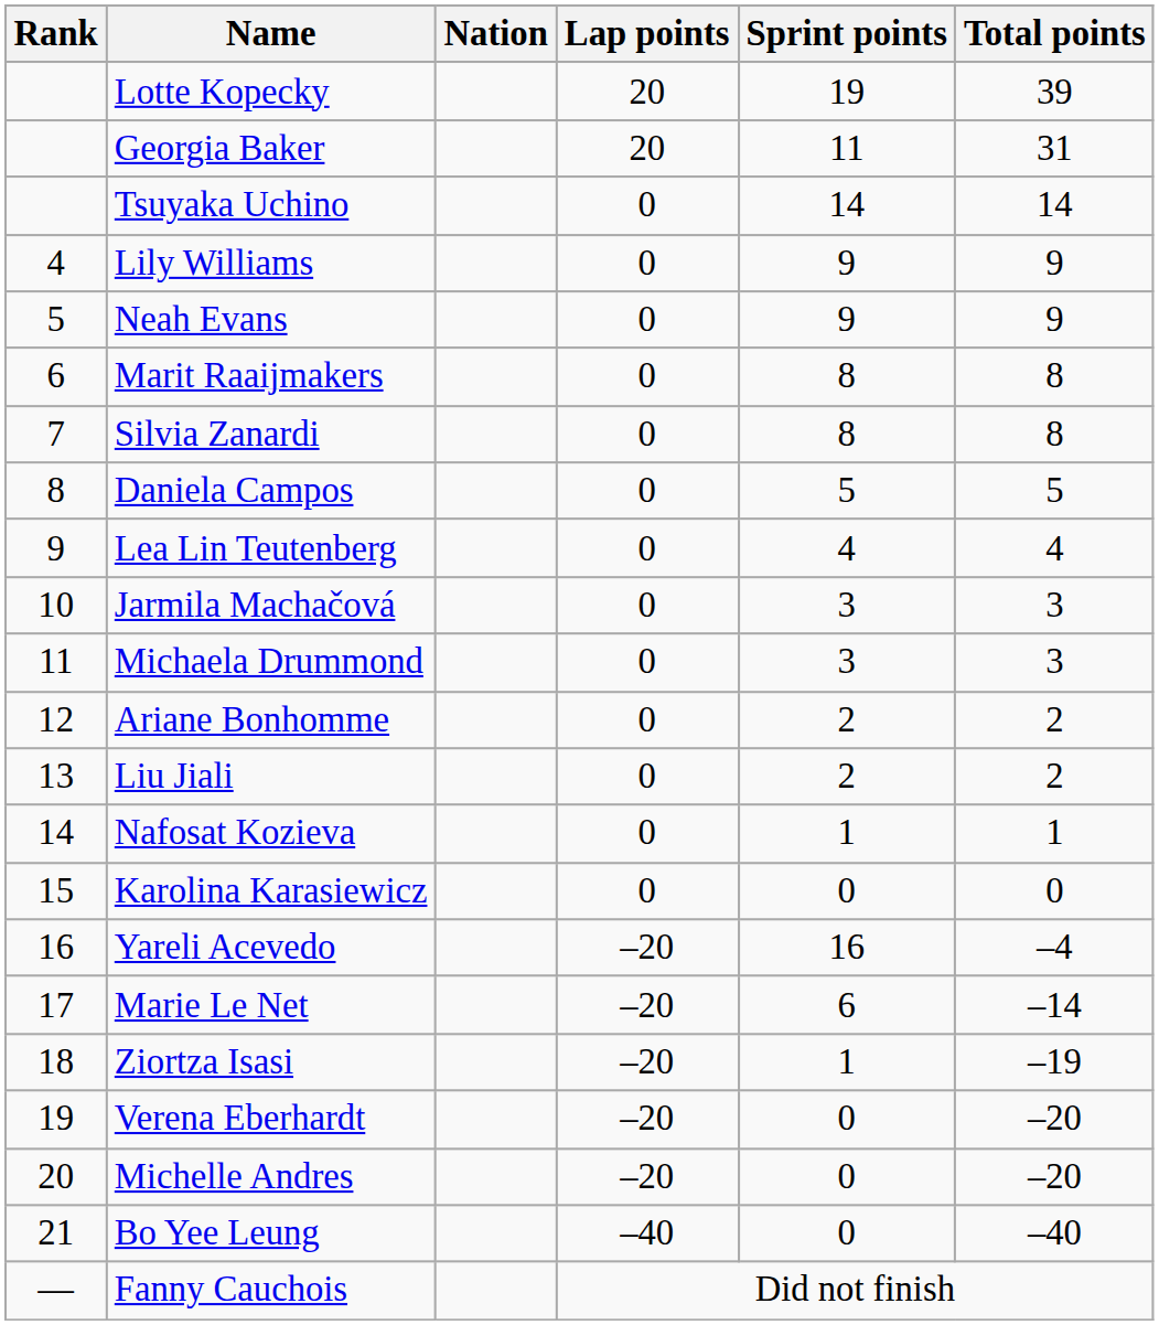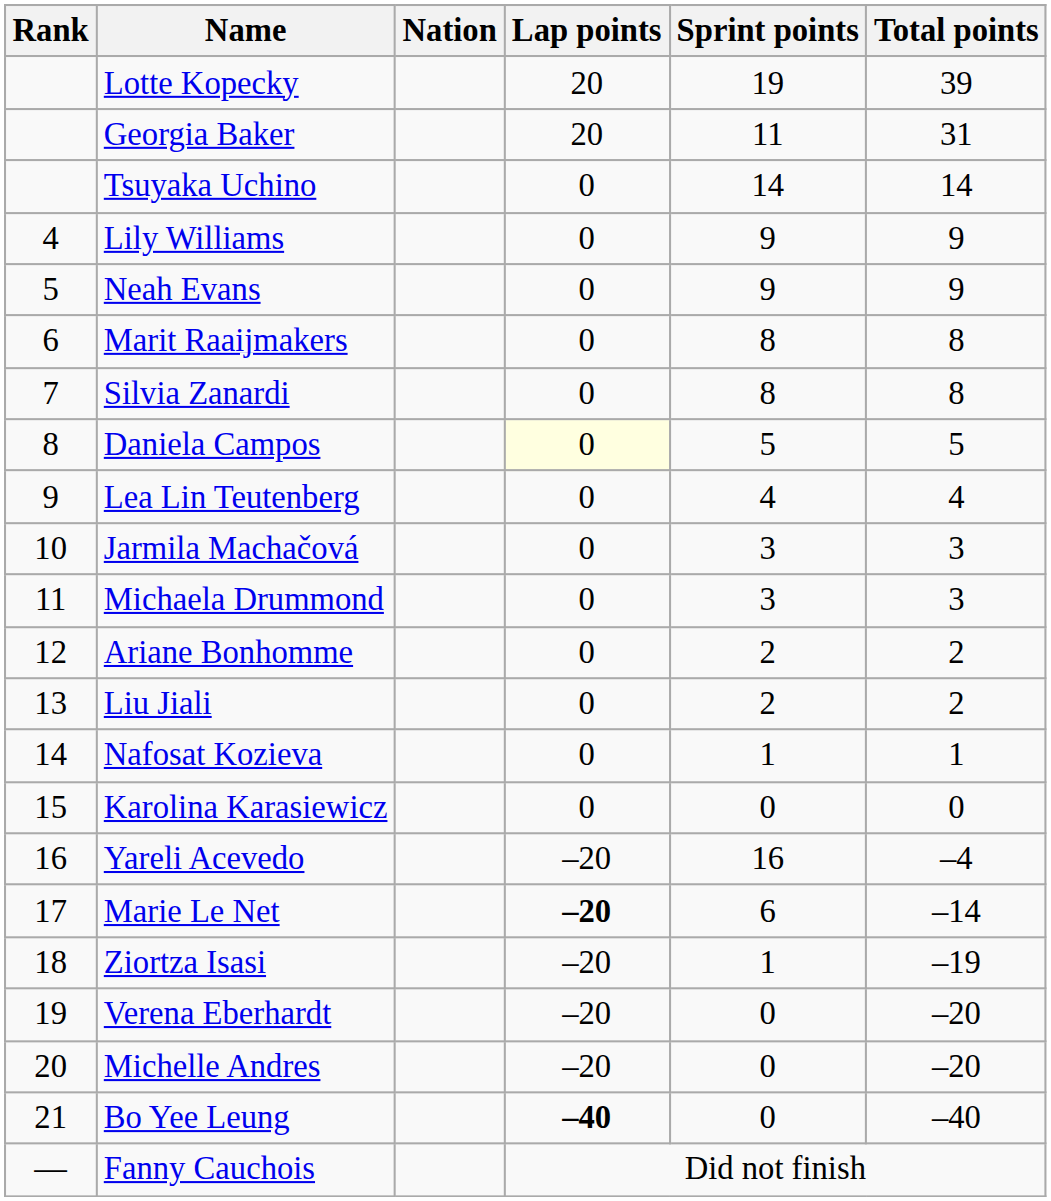Daniela Campos | Lap points: no background -> lightyellow background
Marie Le Net | Lap points: normal -> bold
Bo Yee Leung | Lap points: normal -> bold
